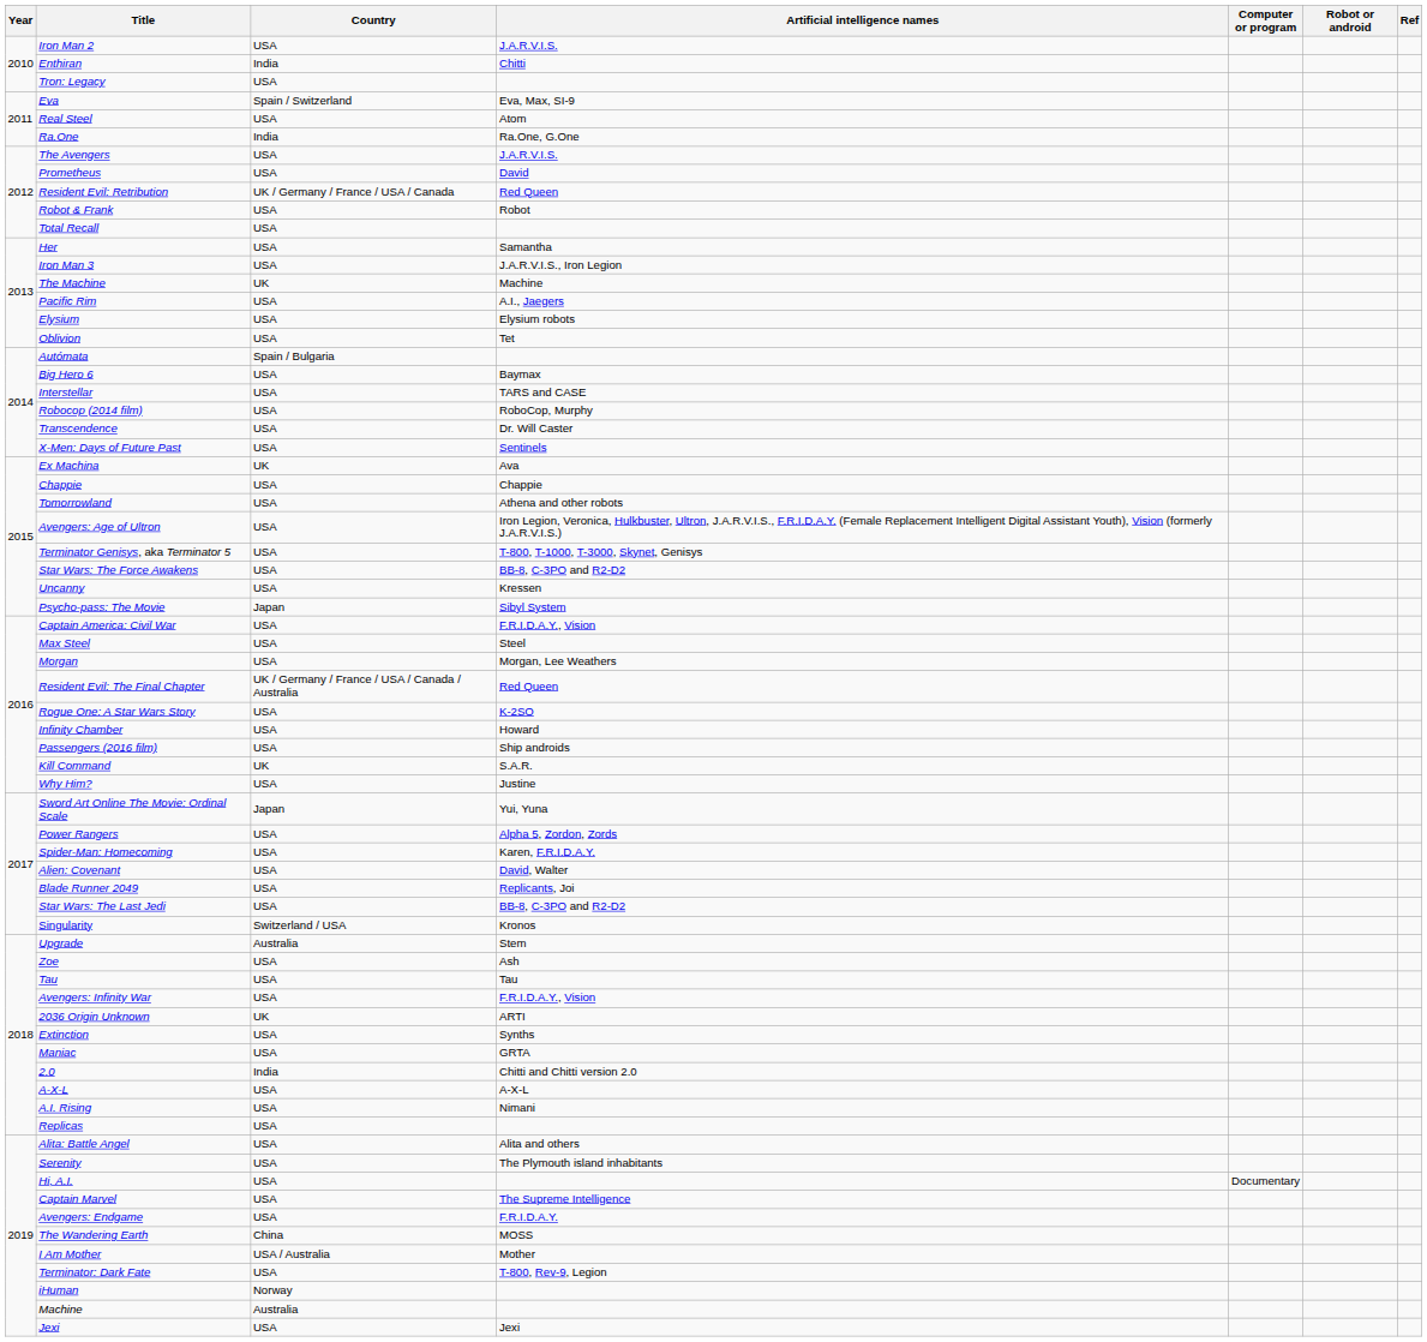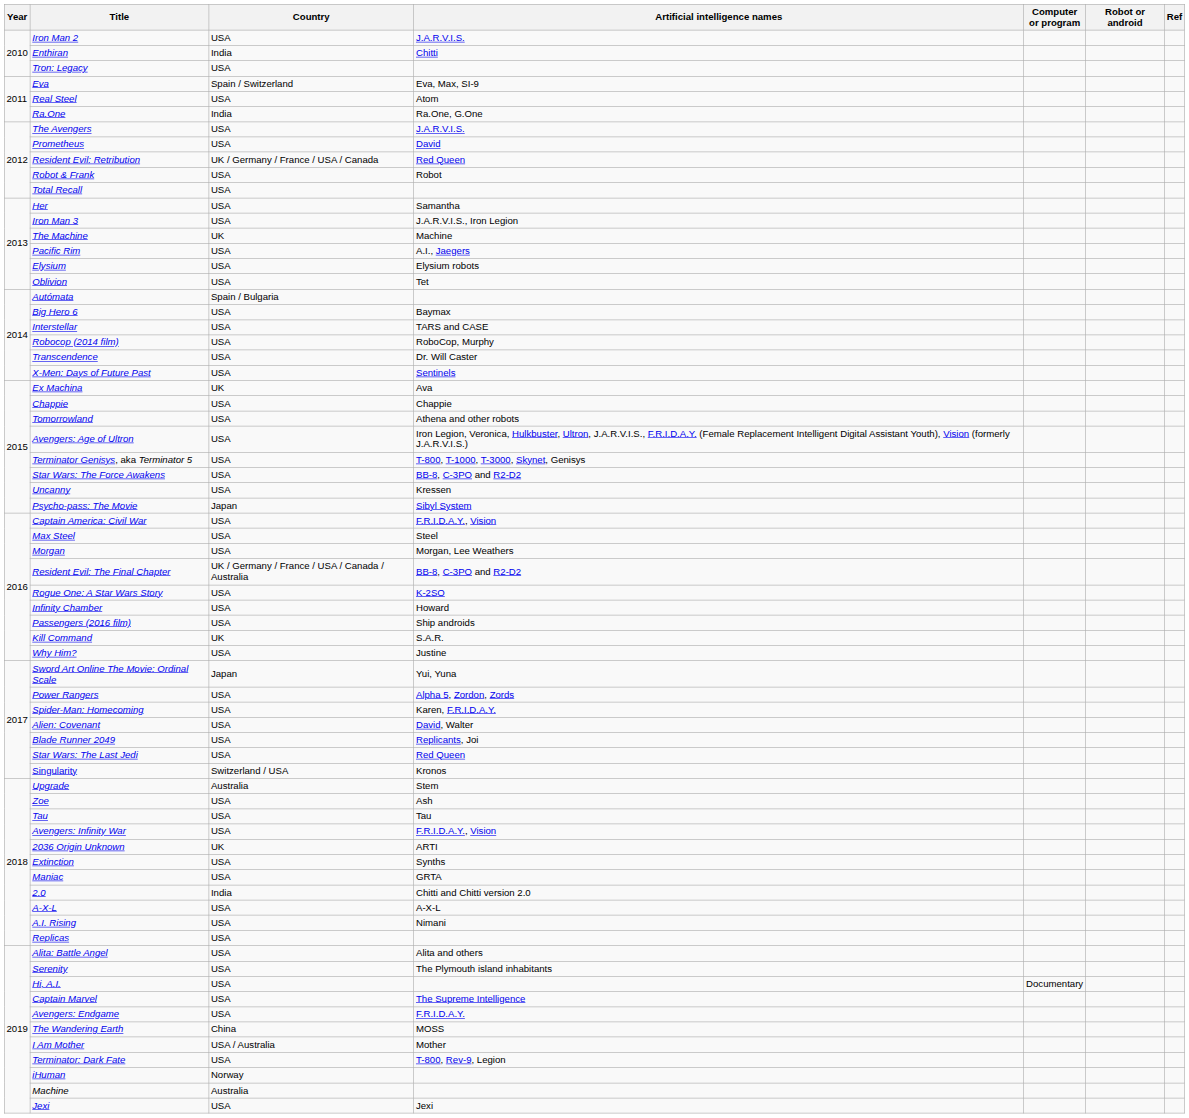Resident Evil: The Final Chapter | Artificial intelligence names: Red Queen -> BB-8, C-3PO and R2-D2
Star Wars: The Last Jedi | Artificial intelligence names: BB-8, C-3PO and R2-D2 -> Red Queen
